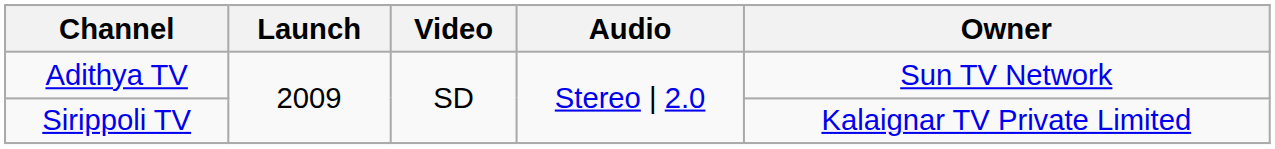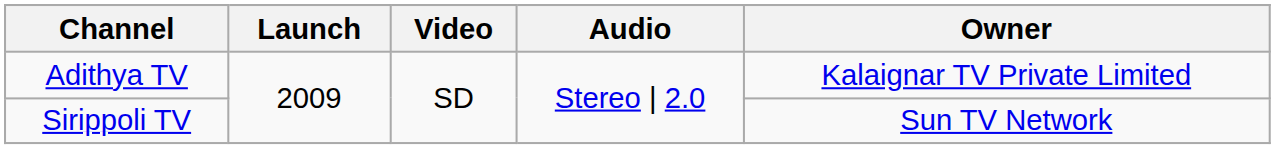Adithya TV | Owner: Sun TV Network -> Kalaignar TV Private Limited
Sirippoli TV | Owner: Kalaignar TV Private Limited -> Sun TV Network
